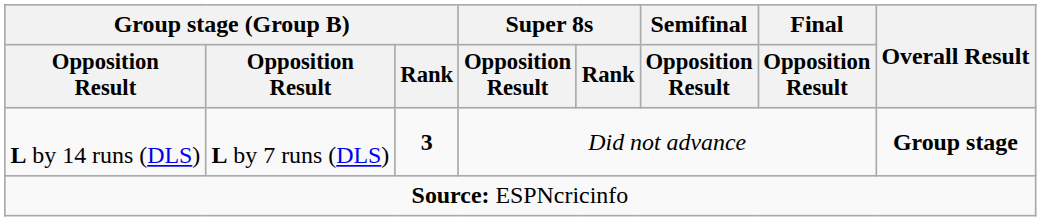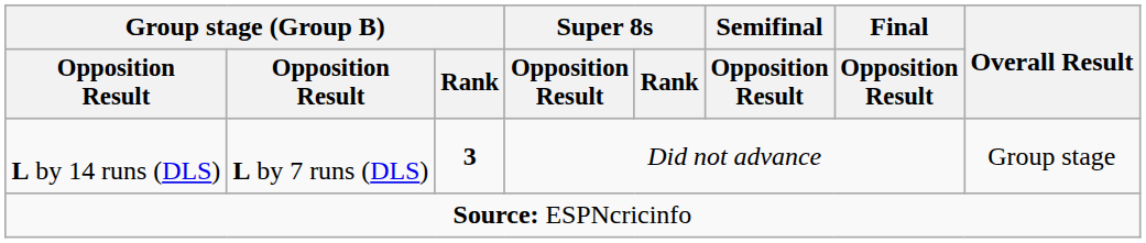L by 14 runs (DLS) | Overall Result: bold -> normal
